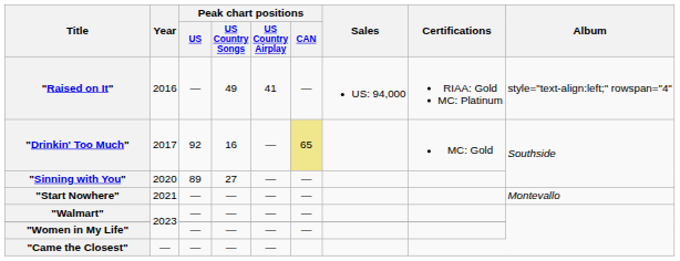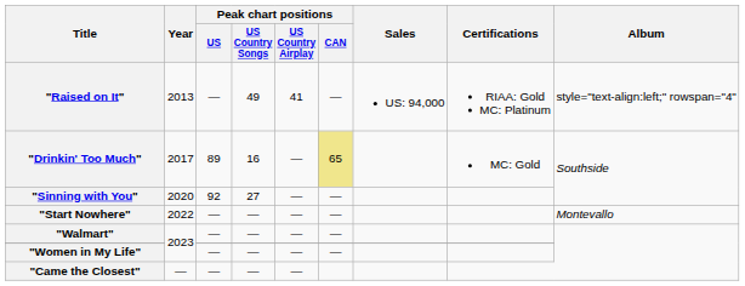"Raised on It" | Year: 2016 -> 2013
"Drinkin' Too Much" | Peak chart positions / US: 92 -> 89
"Sinning with You" | Peak chart positions / US: 89 -> 92
"Start Nowhere" | Year: 2021 -> 2022
